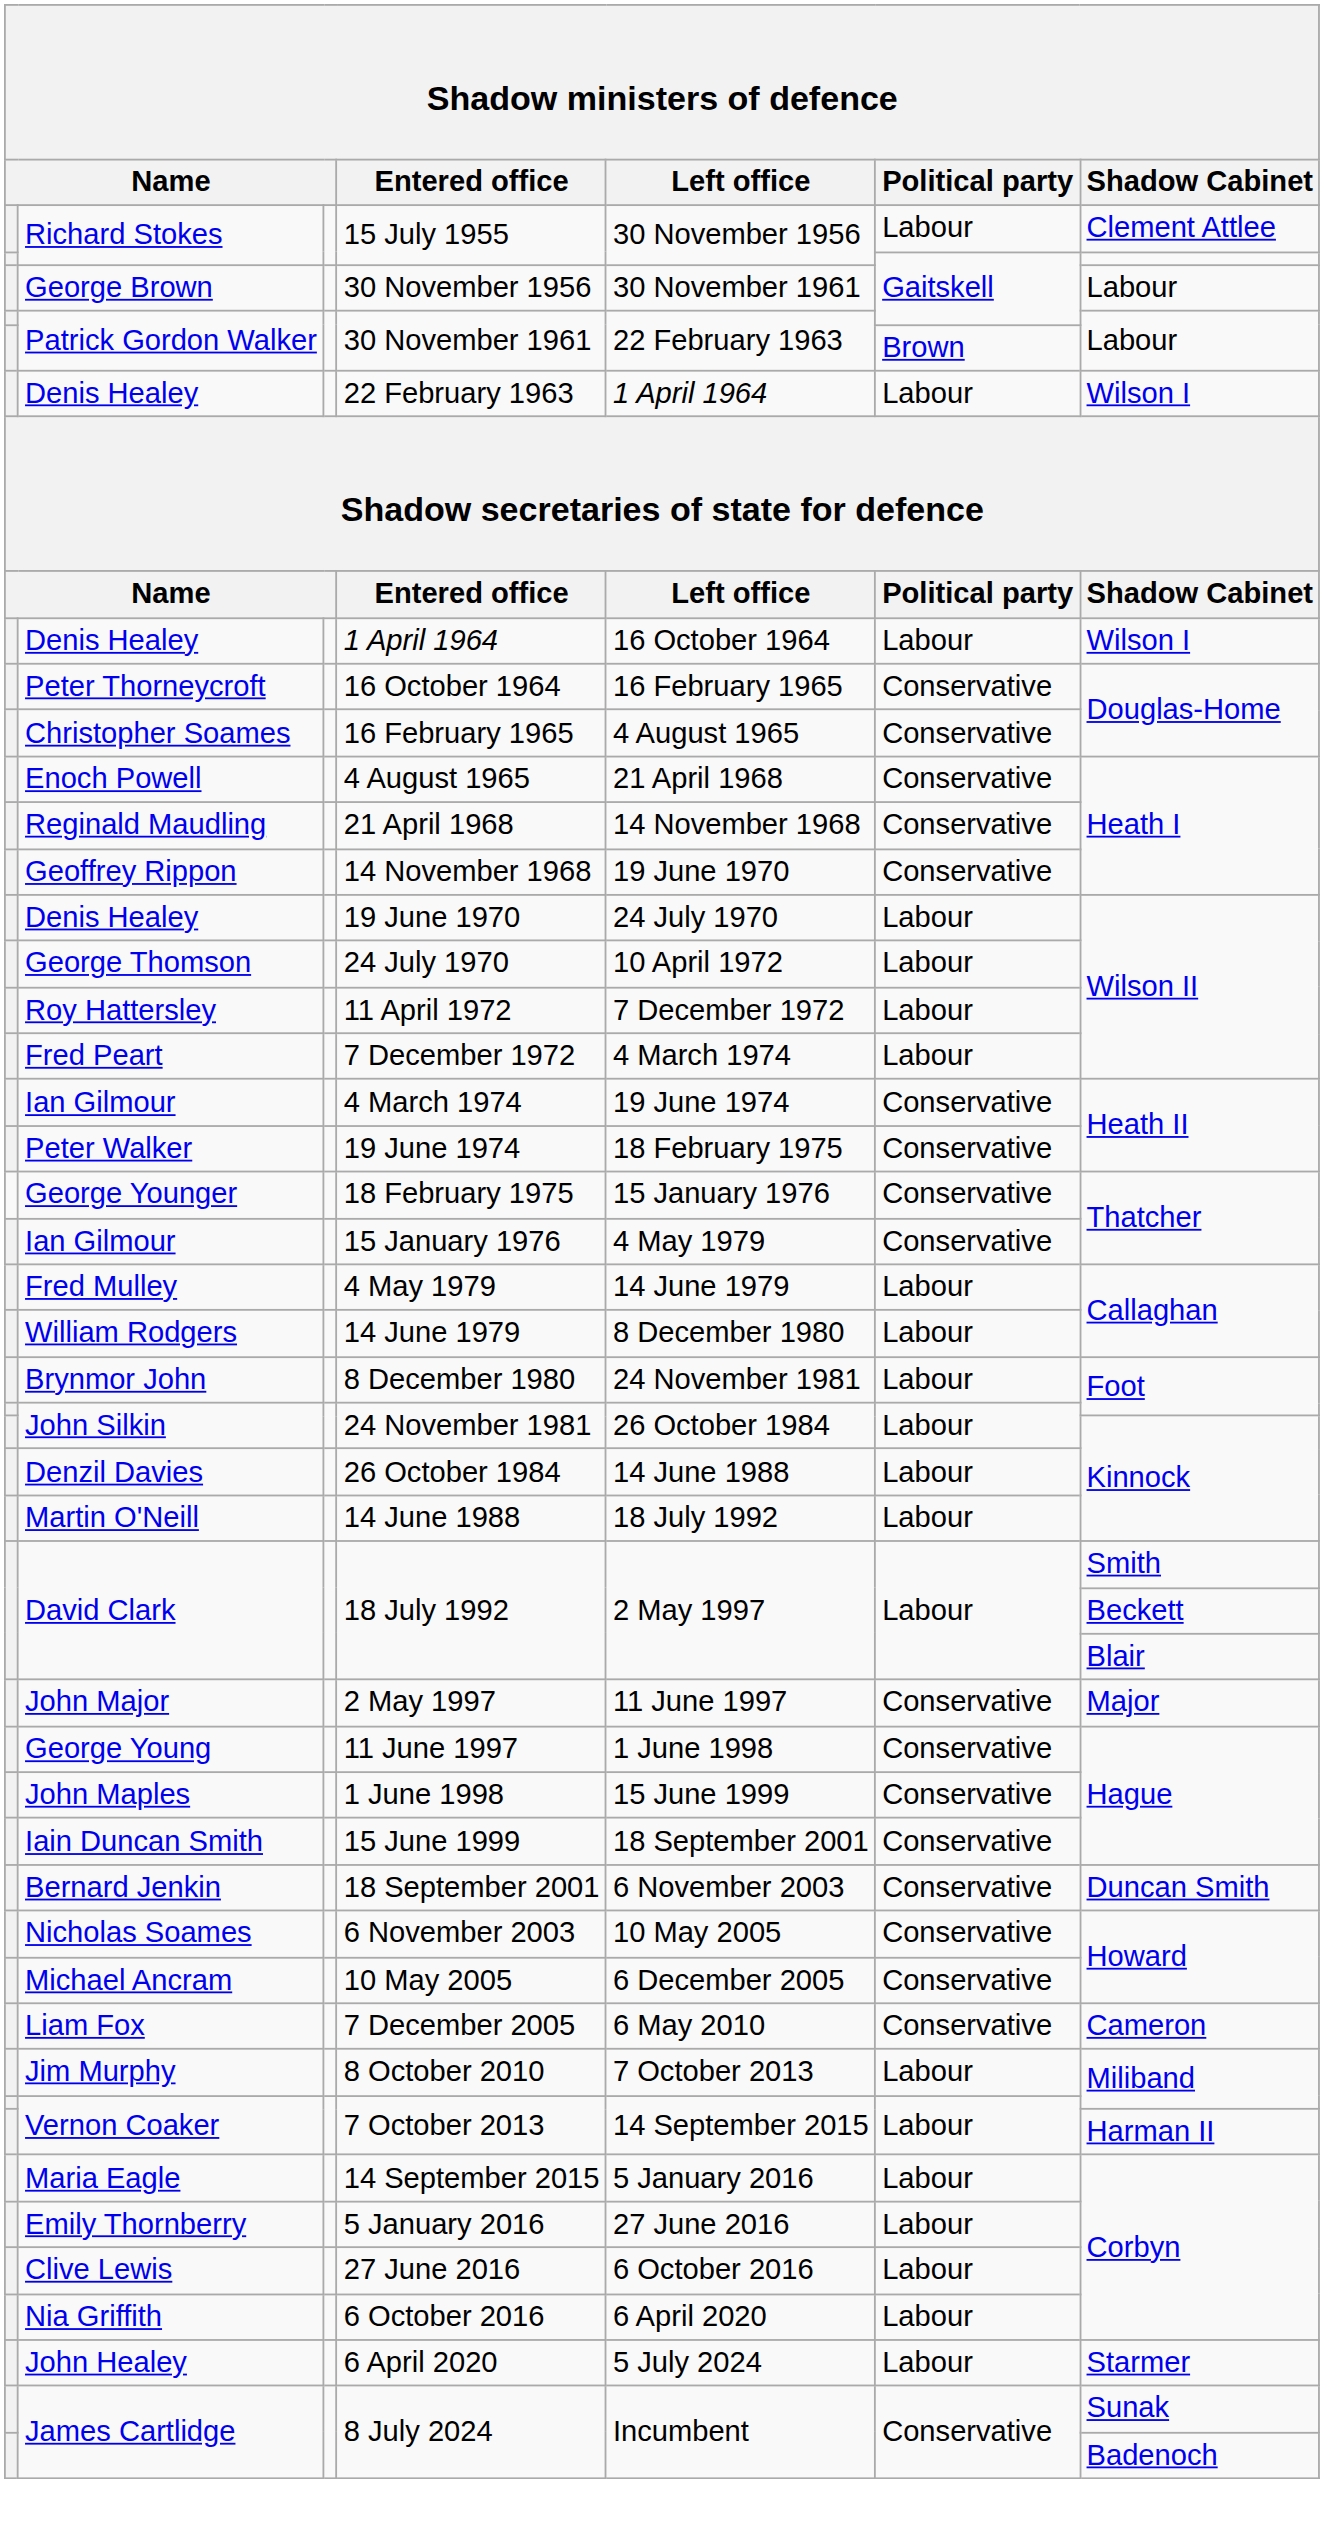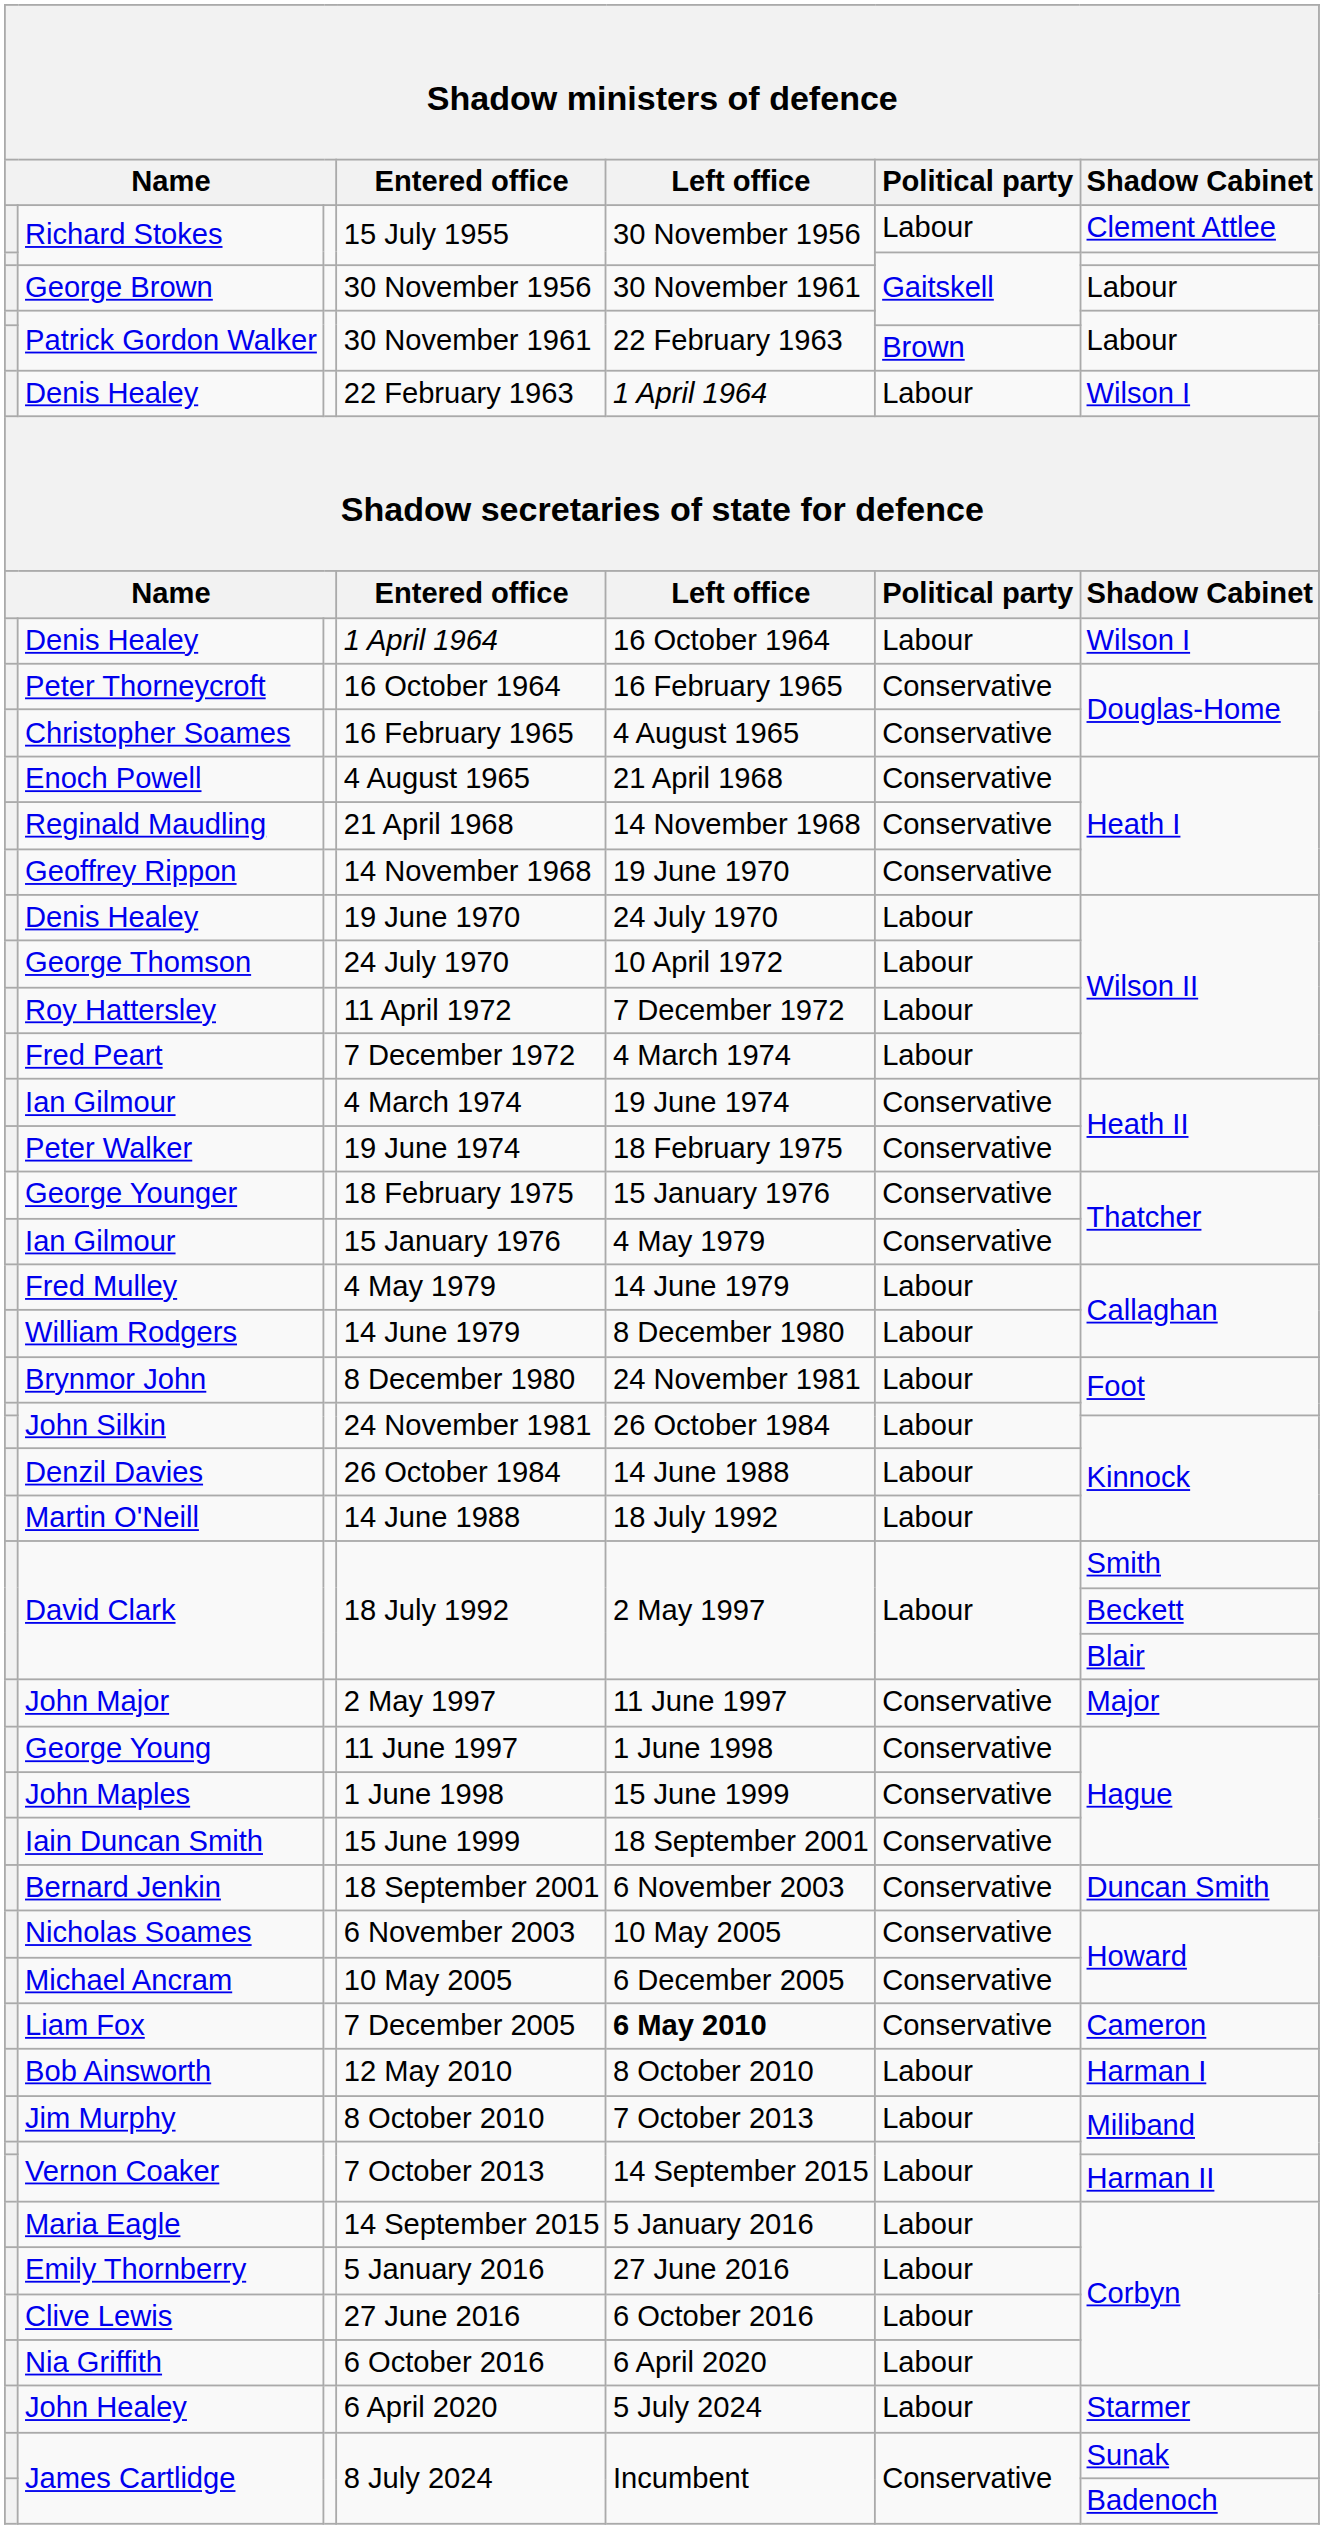7 December 2005 | Left office: normal -> bold
+ row: Bob Ainsworth | 12 May 2010 | 8 October 2010 | Labour | Harman I
